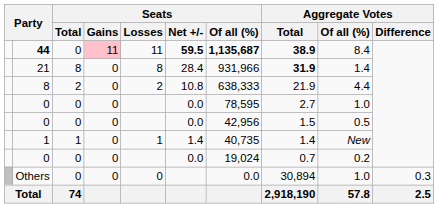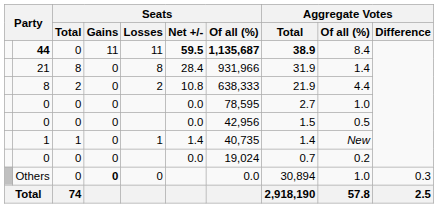44 | Seats / Gains: pink background -> no background
21 | Aggregate Votes / Total: bold -> normal
Others | Seats / Gains: normal -> bold
